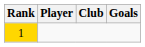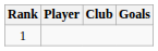1 | Rank: gold background -> no background
